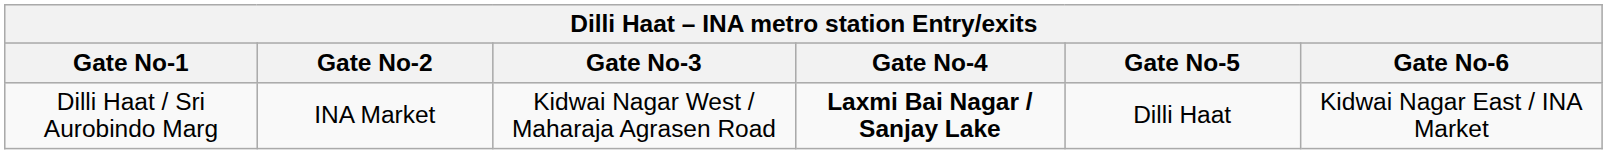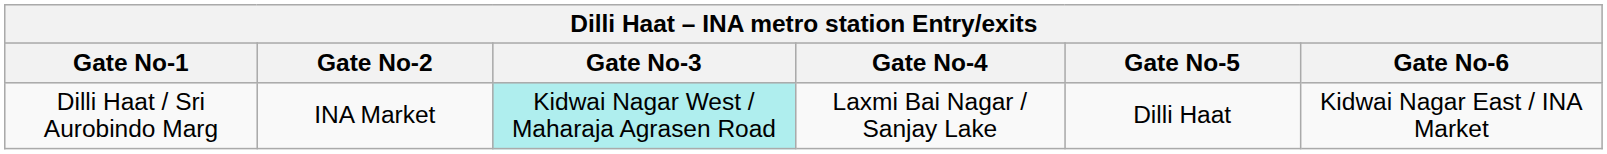Dilli Haat / Sri Aurobindo Marg | Gate No-3: no background -> paleturquoise background
Dilli Haat / Sri Aurobindo Marg | Gate No-4: bold -> normal
